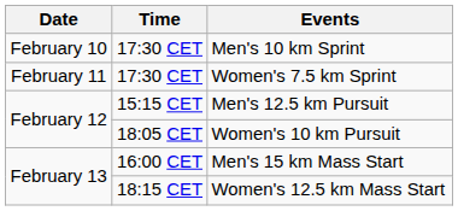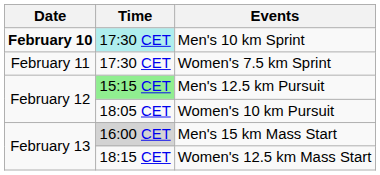Men's 10 km Sprint | Date: normal -> bold
Men's 10 km Sprint | Time: no background -> paleturquoise background
Men's 12.5 km Pursuit | Time: no background -> lightgreen background
Men's 15 km Mass Start | Time: no background -> lightgrey background
